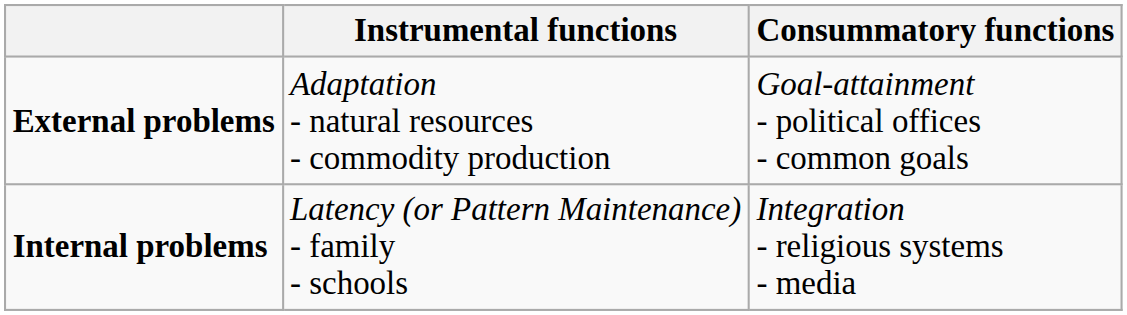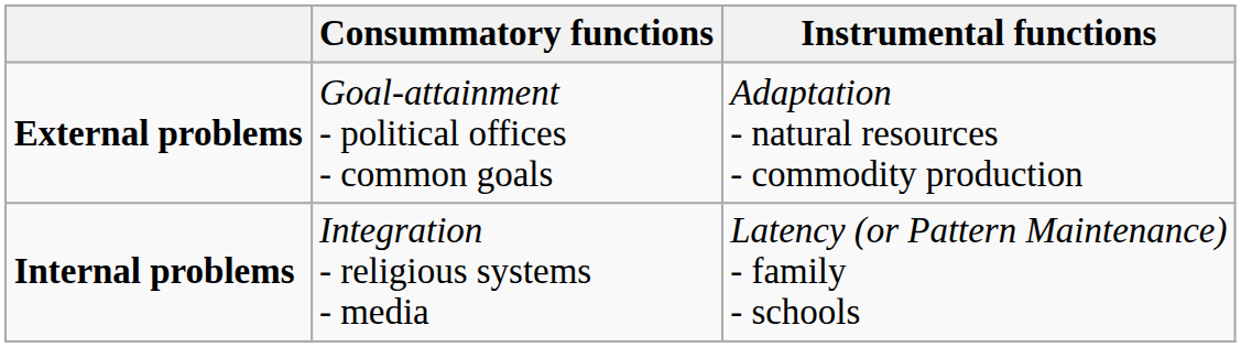columns swapped: Instrumental functions <-> Consummatory functions
